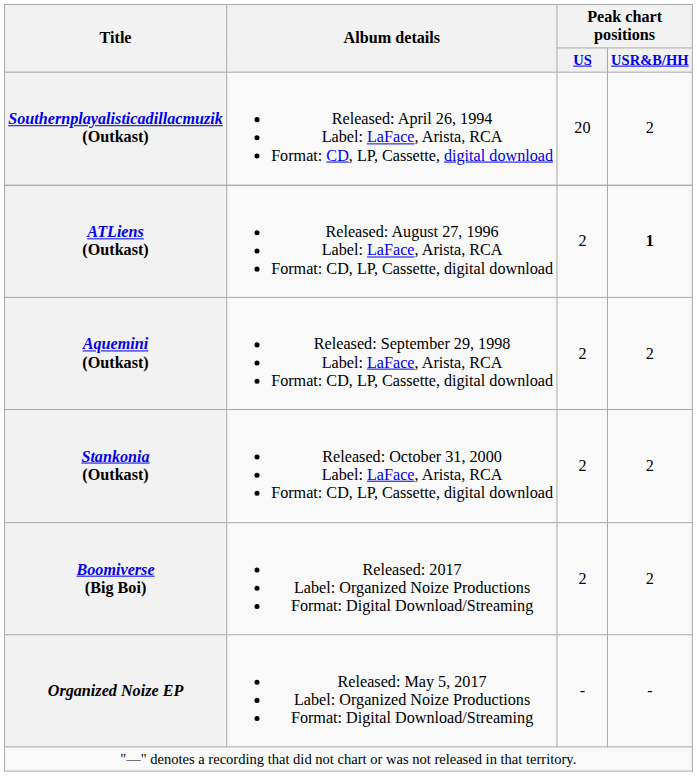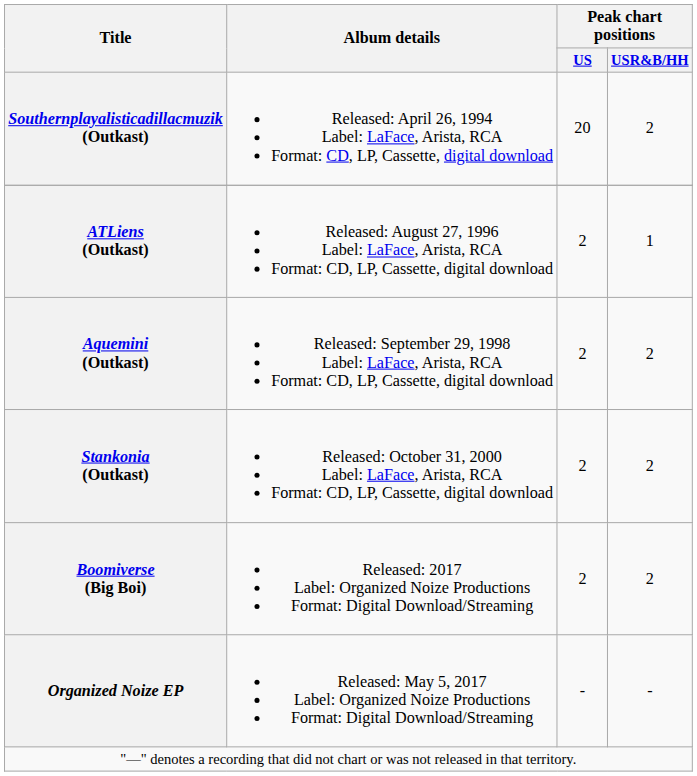ATLiens (Outkast) | Peak chart positions / USR&B/HH: bold -> normal
